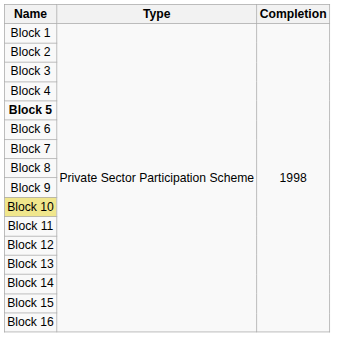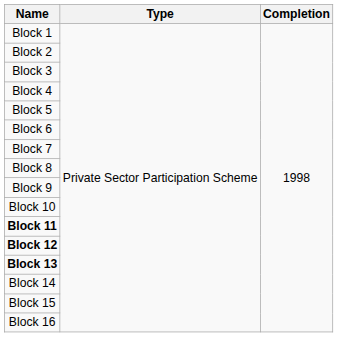Block 5 | Name: bold -> normal
Block 10 | Name: khaki background -> no background
Block 11 | Name: normal -> bold
Block 12 | Name: normal -> bold
Block 13 | Name: normal -> bold
